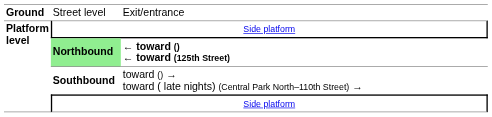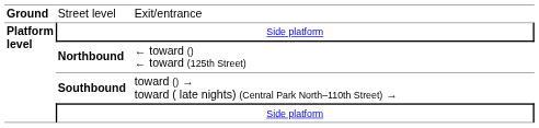Northbound | column 2: lightgreen background -> no background
Northbound | column 3: bold -> normal
